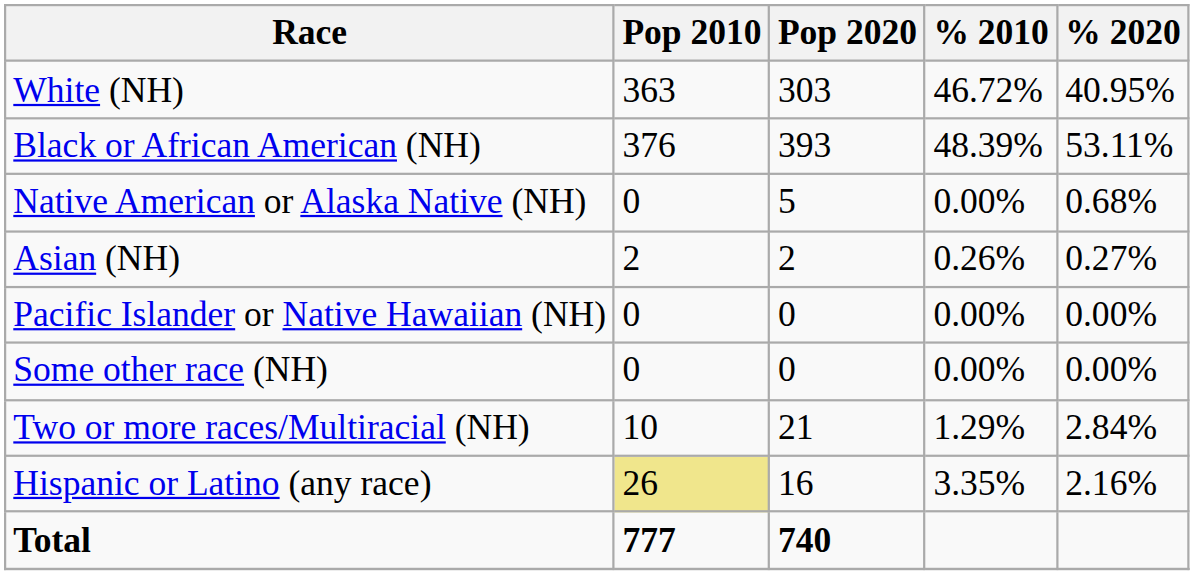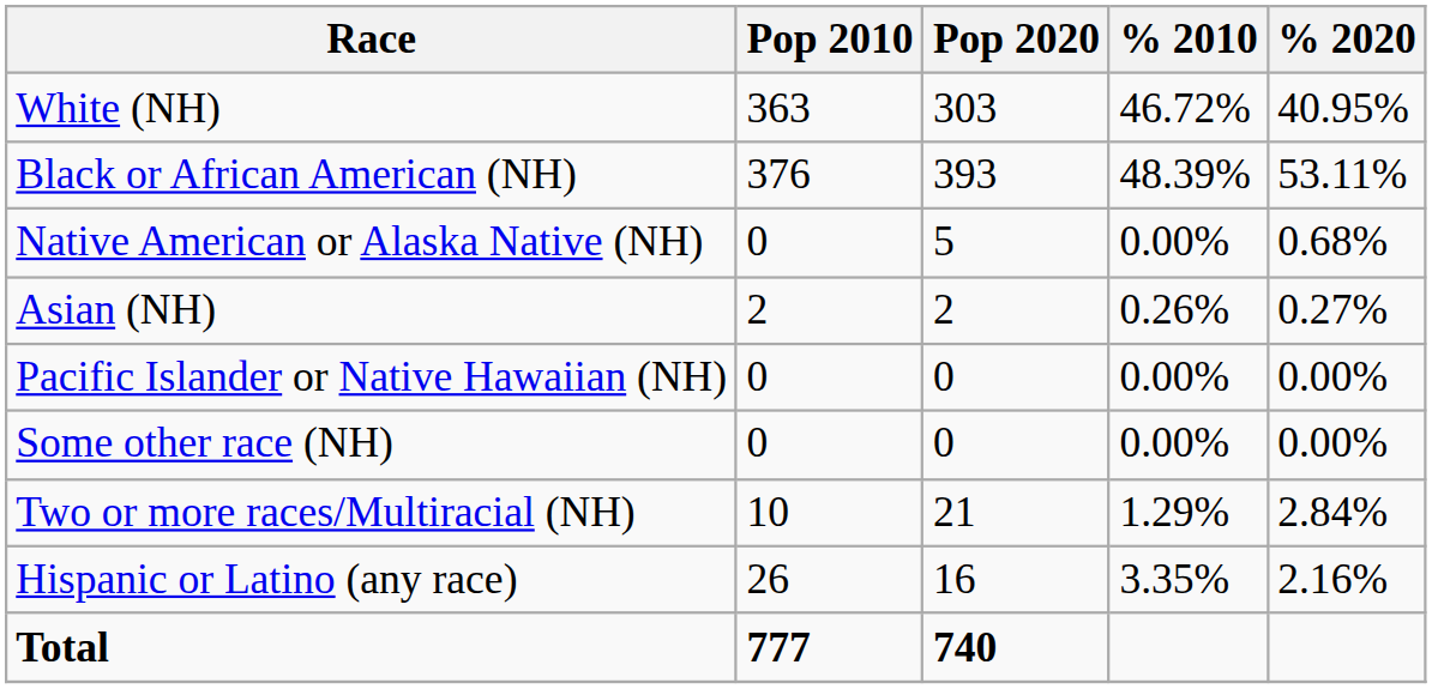Hispanic or Latino (any race) | Pop 2010: khaki background -> no background
